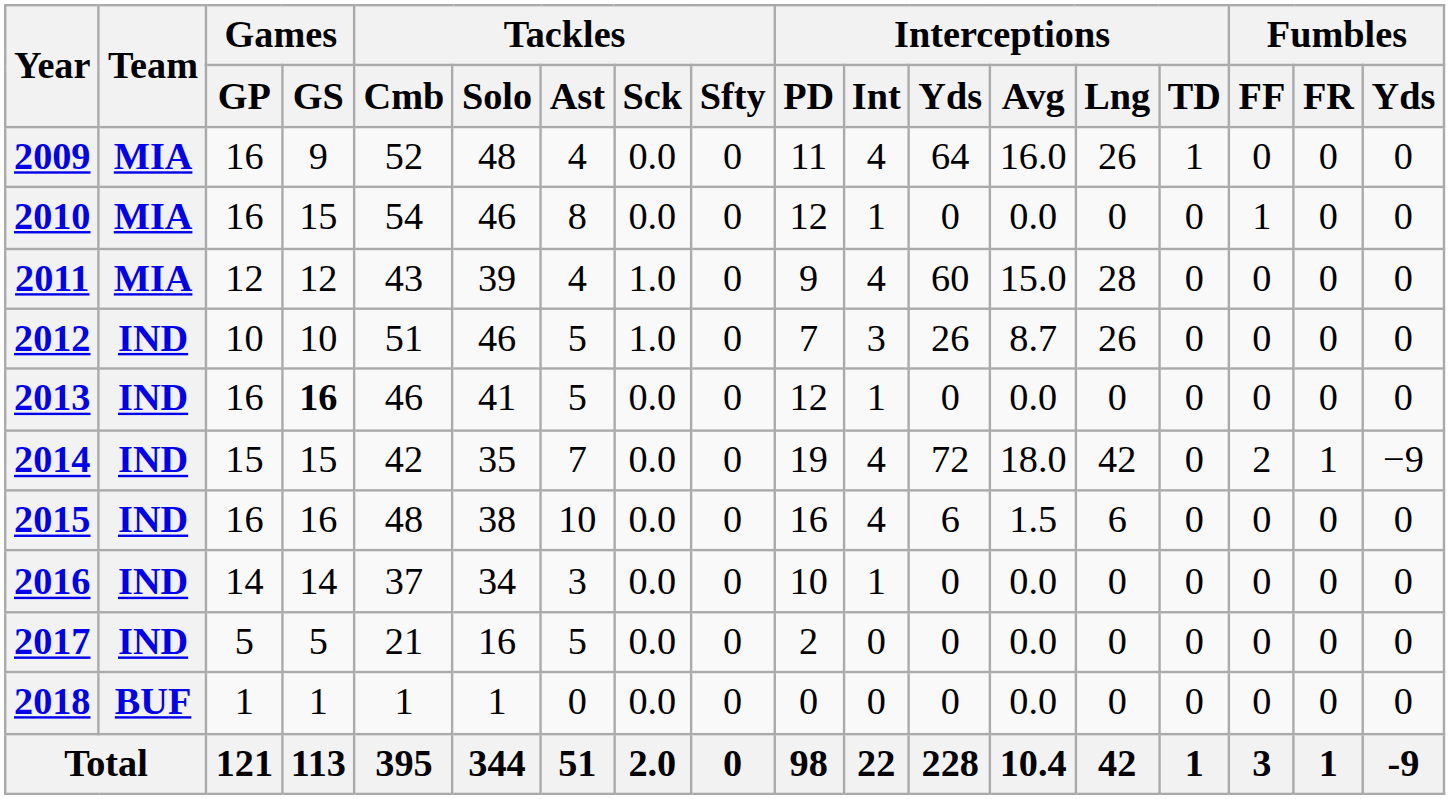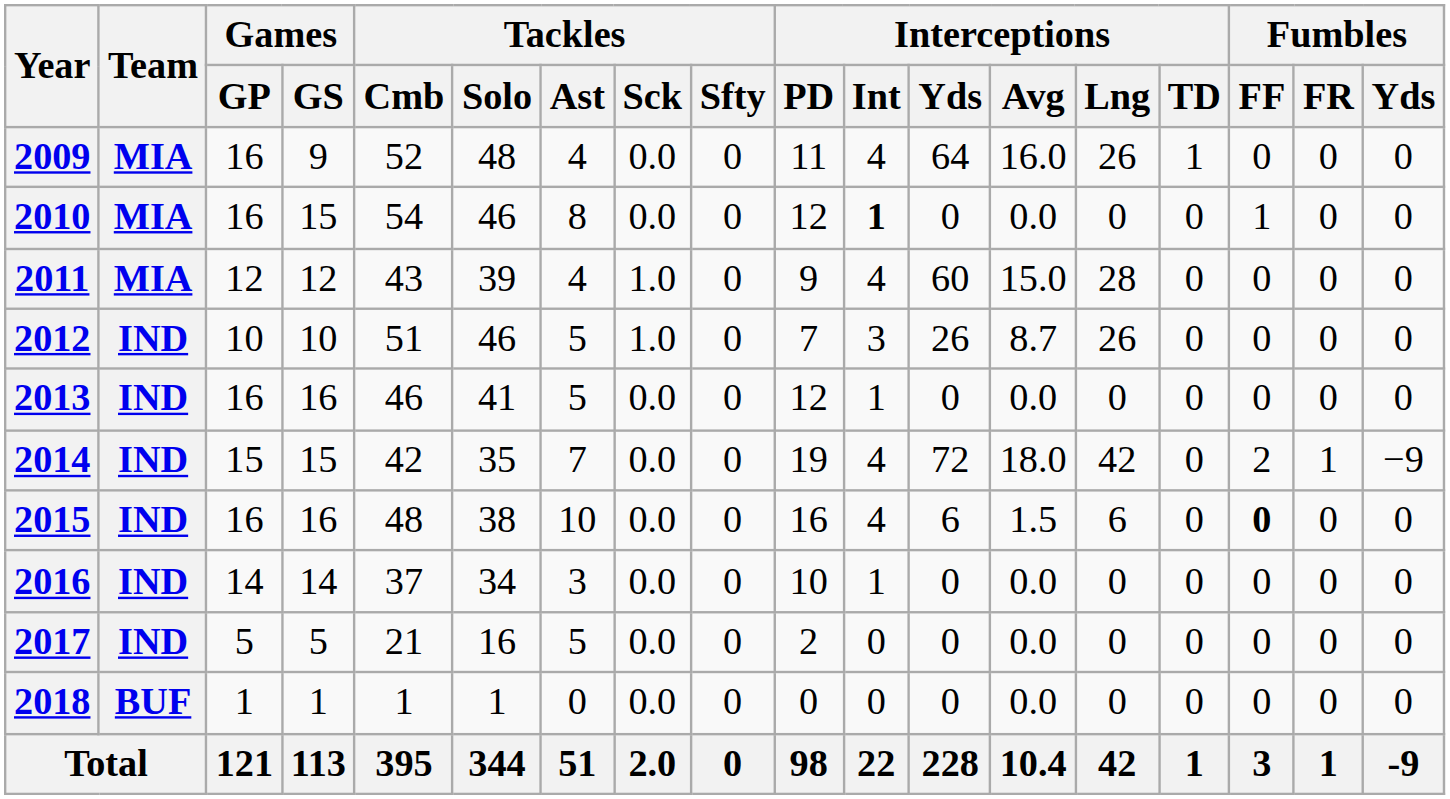2010 | Interceptions / Int: normal -> bold
2013 | Games / GS: bold -> normal
2015 | Fumbles / FF: normal -> bold
